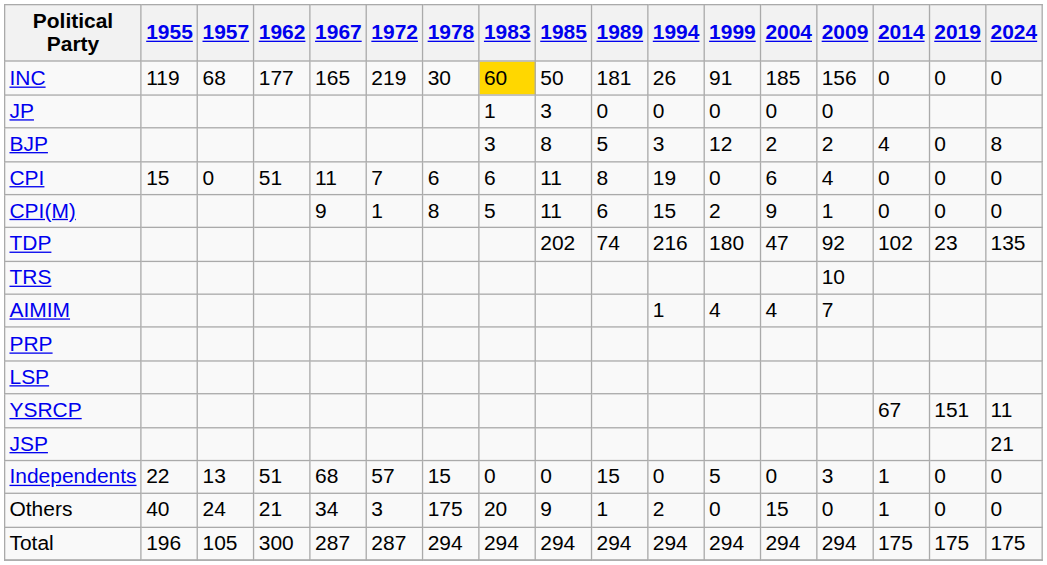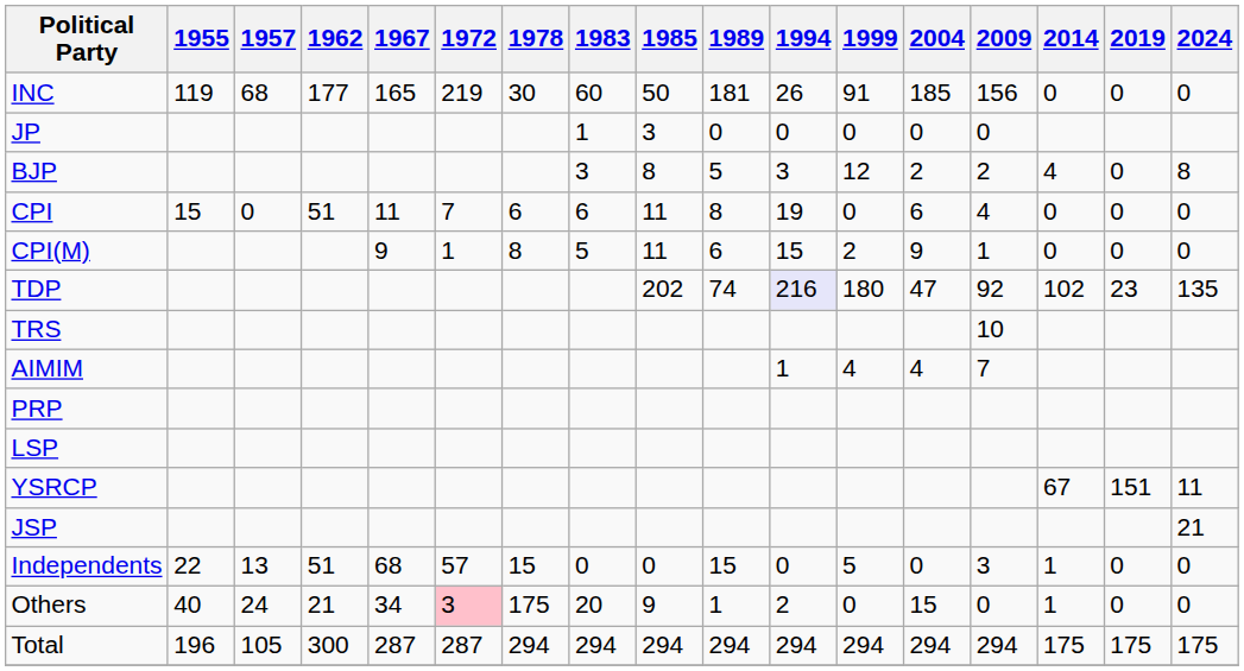INC | 1983: gold background -> no background
TDP | 1994: no background -> lavender background
Others | 1972: no background -> pink background
